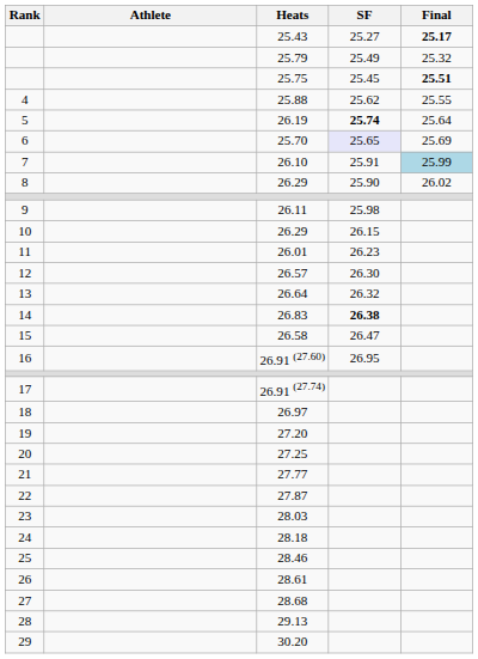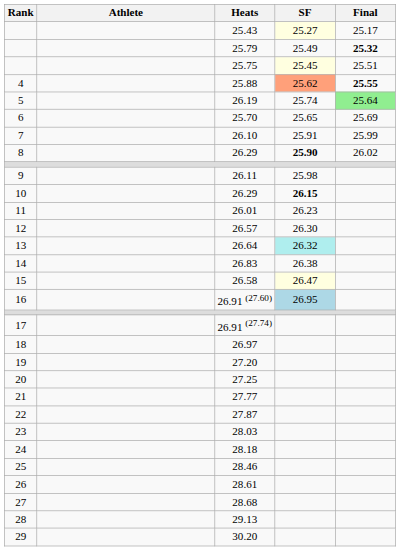25.43 | SF: no background -> lightyellow background
25.43 | Final: bold -> normal
25.79 | Final: normal -> bold
25.75 | SF: no background -> lightyellow background
25.75 | Final: bold -> normal
25.88 | SF: no background -> lightsalmon background
25.88 | Final: normal -> bold
26.19 | SF: bold -> normal
26.19 | Final: no background -> lightgreen background
25.70 | SF: lavender background -> no background
26.10 | Final: lightblue background -> no background
8 / 26.29 | SF: normal -> bold
10 / 26.29 | SF: normal -> bold
26.64 | SF: no background -> paleturquoise background
26.83 | SF: bold -> normal
26.58 | SF: no background -> lightyellow background
26.91 (27.60) | SF: no background -> lightblue background
